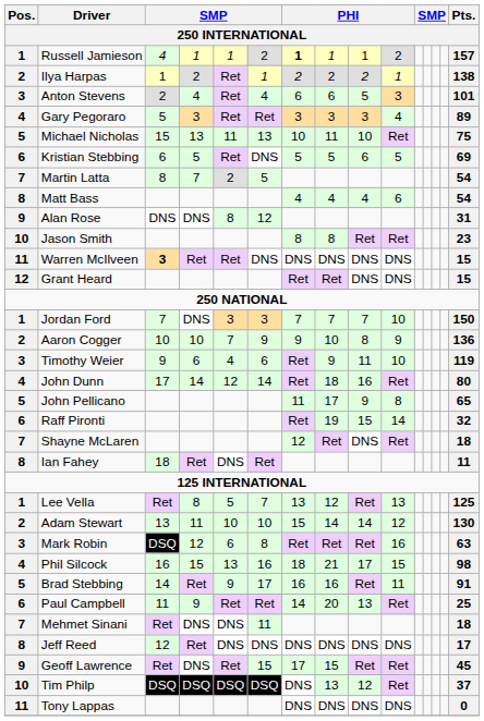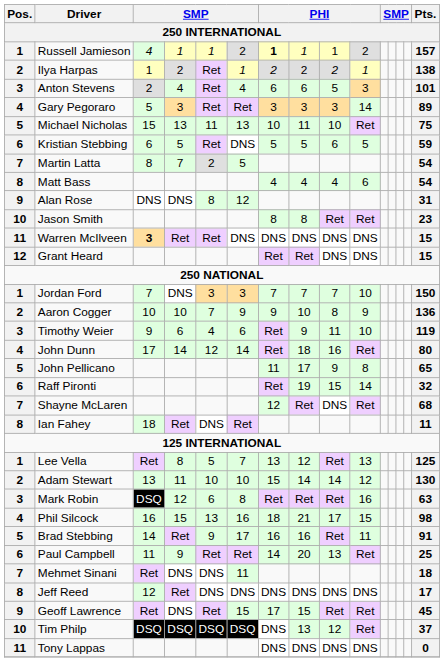Gary Pegoraro | column 10: 4 -> 14
Kristian Stebbing | Pts.: 69 -> 59
Shayne McLaren | Pts.: 18 -> 68
